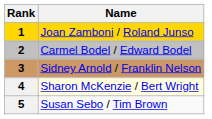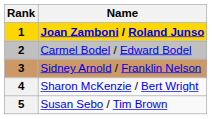Joan Zamboni / Roland Junso | Name: normal -> bold
Sharon McKenzie / Bert Wright | Name: lightyellow background -> no background
